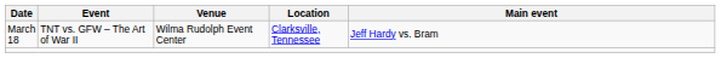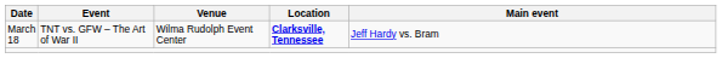March 18 | Location: normal -> bold
